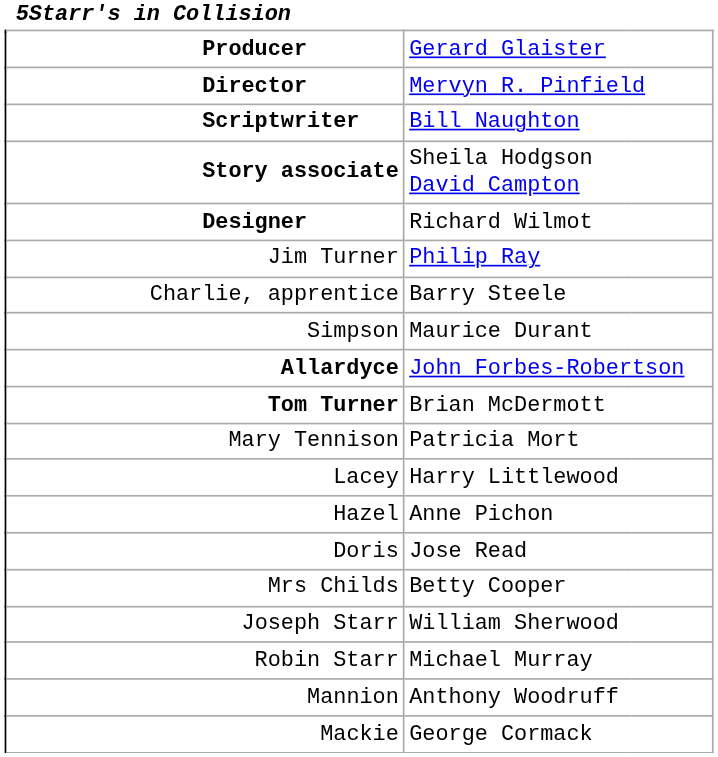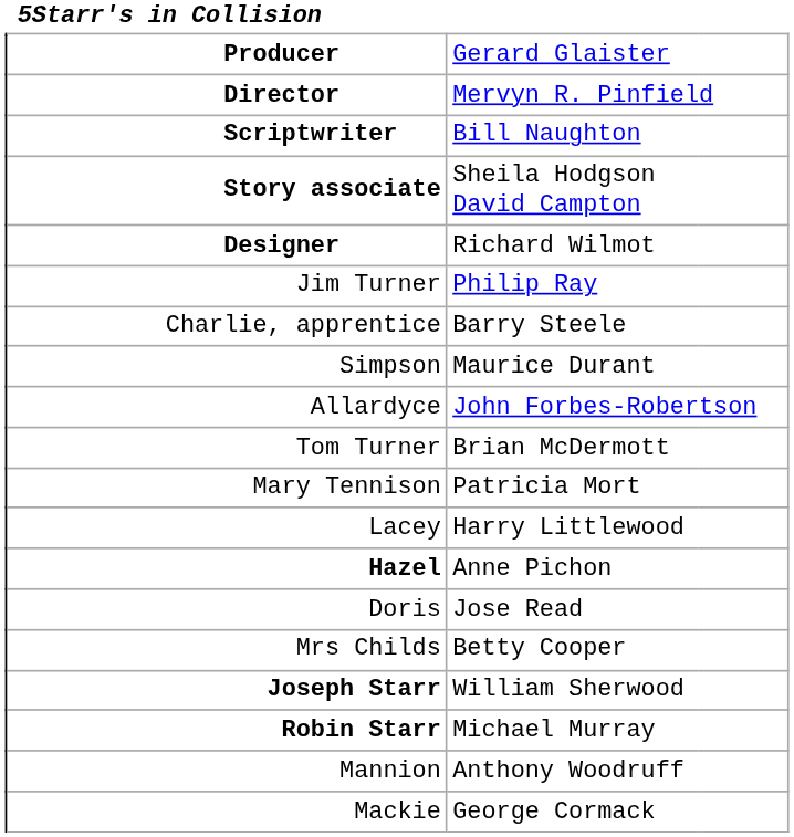Allardyce | column 2: bold -> normal
Tom Turner | column 2: bold -> normal
Hazel | column 2: normal -> bold
Joseph Starr | column 2: normal -> bold
Robin Starr | column 2: normal -> bold
